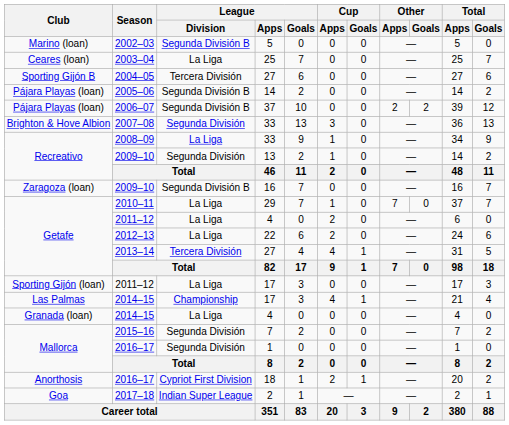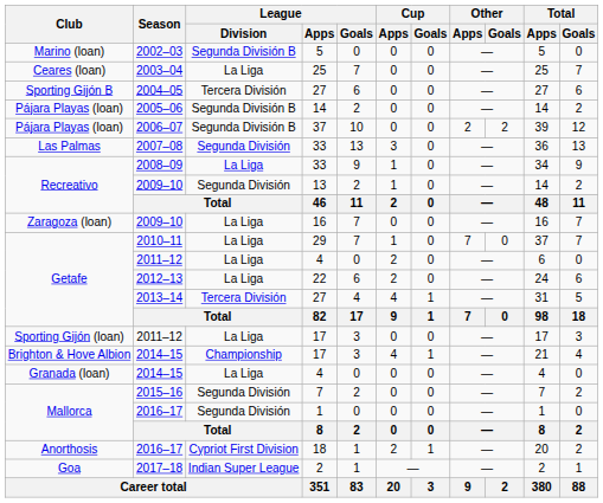2007–08 | Club: Brighton & Hove Albion -> Las Palmas
2009–10 / 16 | League / Division: Segunda División B -> La Liga
2014–15 / 17 | Club: Las Palmas -> Brighton & Hove Albion
